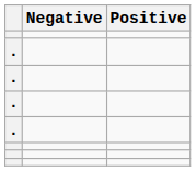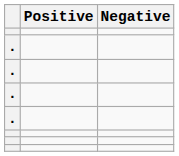columns swapped: Positive <-> Negative
